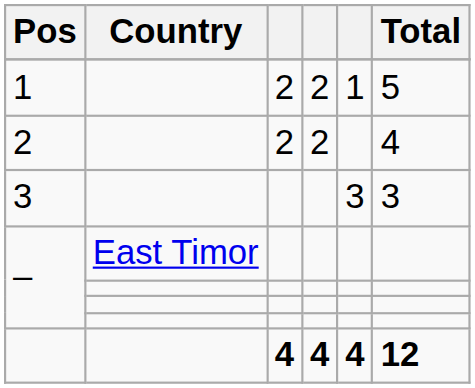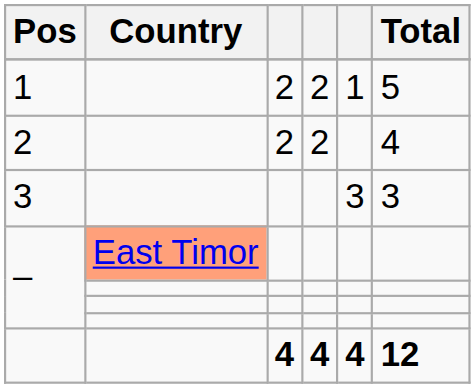– / East Timor | Country: no background -> lightsalmon background
